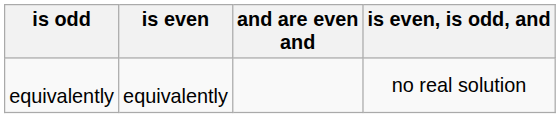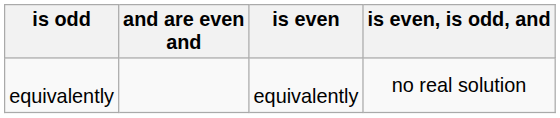columns swapped: is even <-> and are even and
